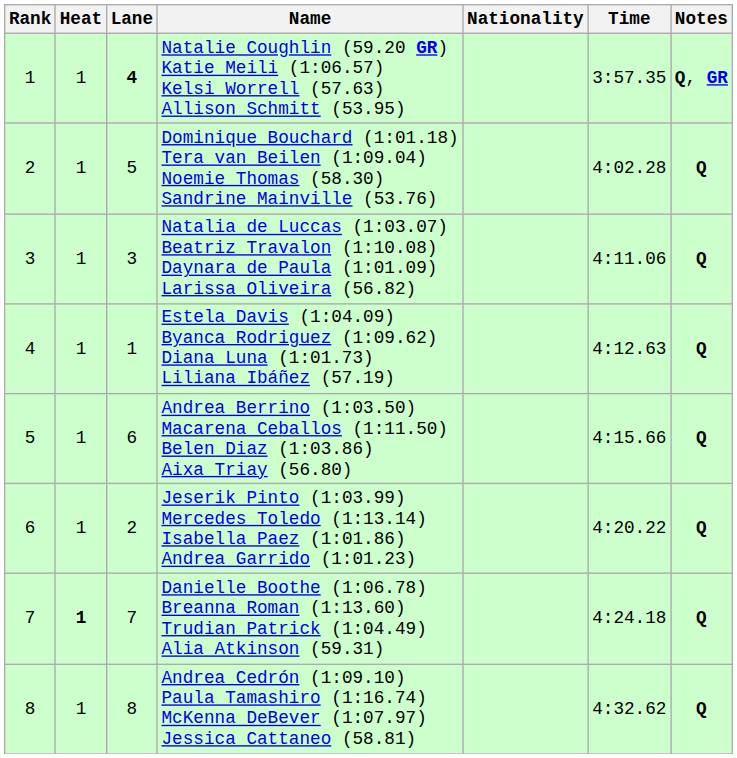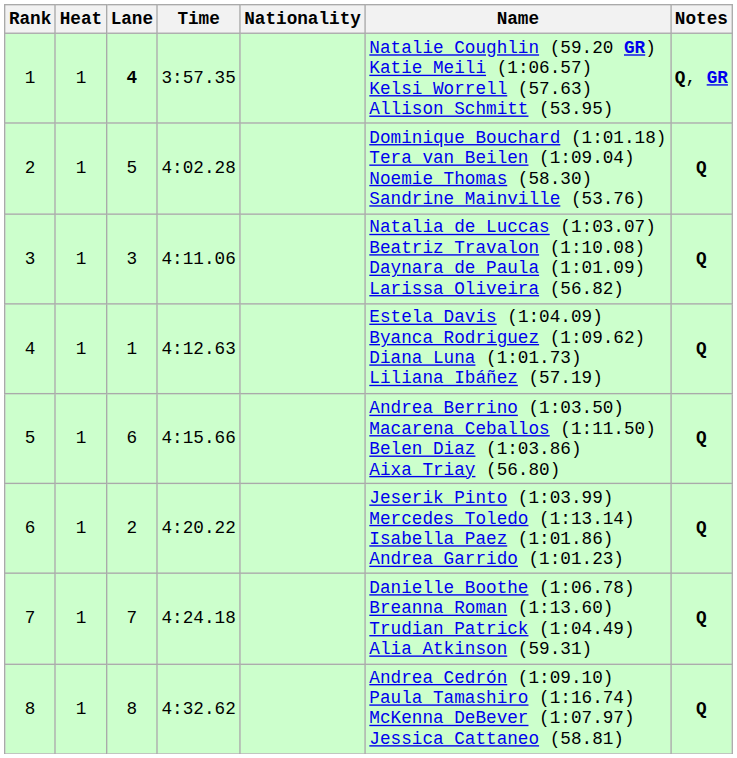columns swapped: Name <-> Time
row 8 | Heat: bold -> normal
